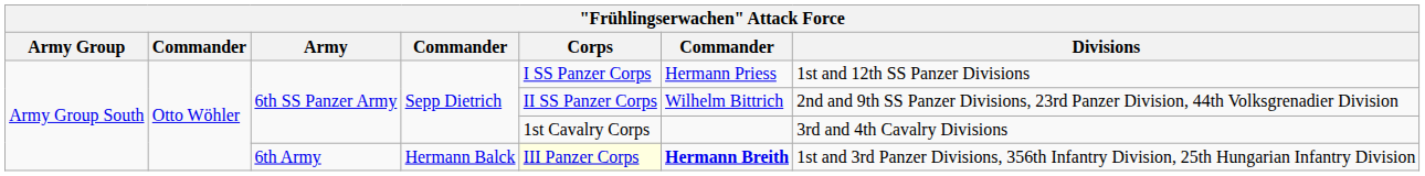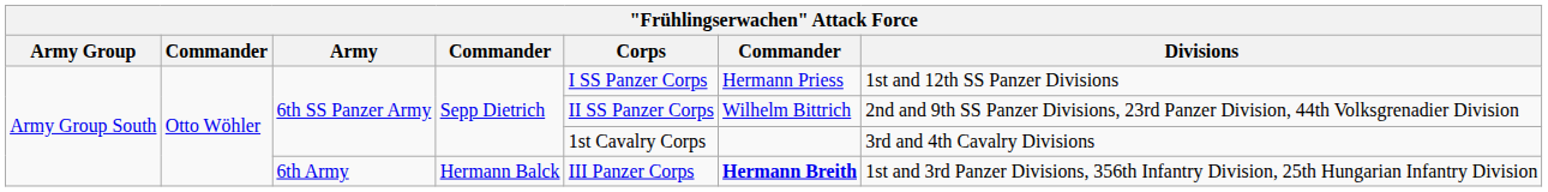6th Army | Corps: lightyellow background -> no background
